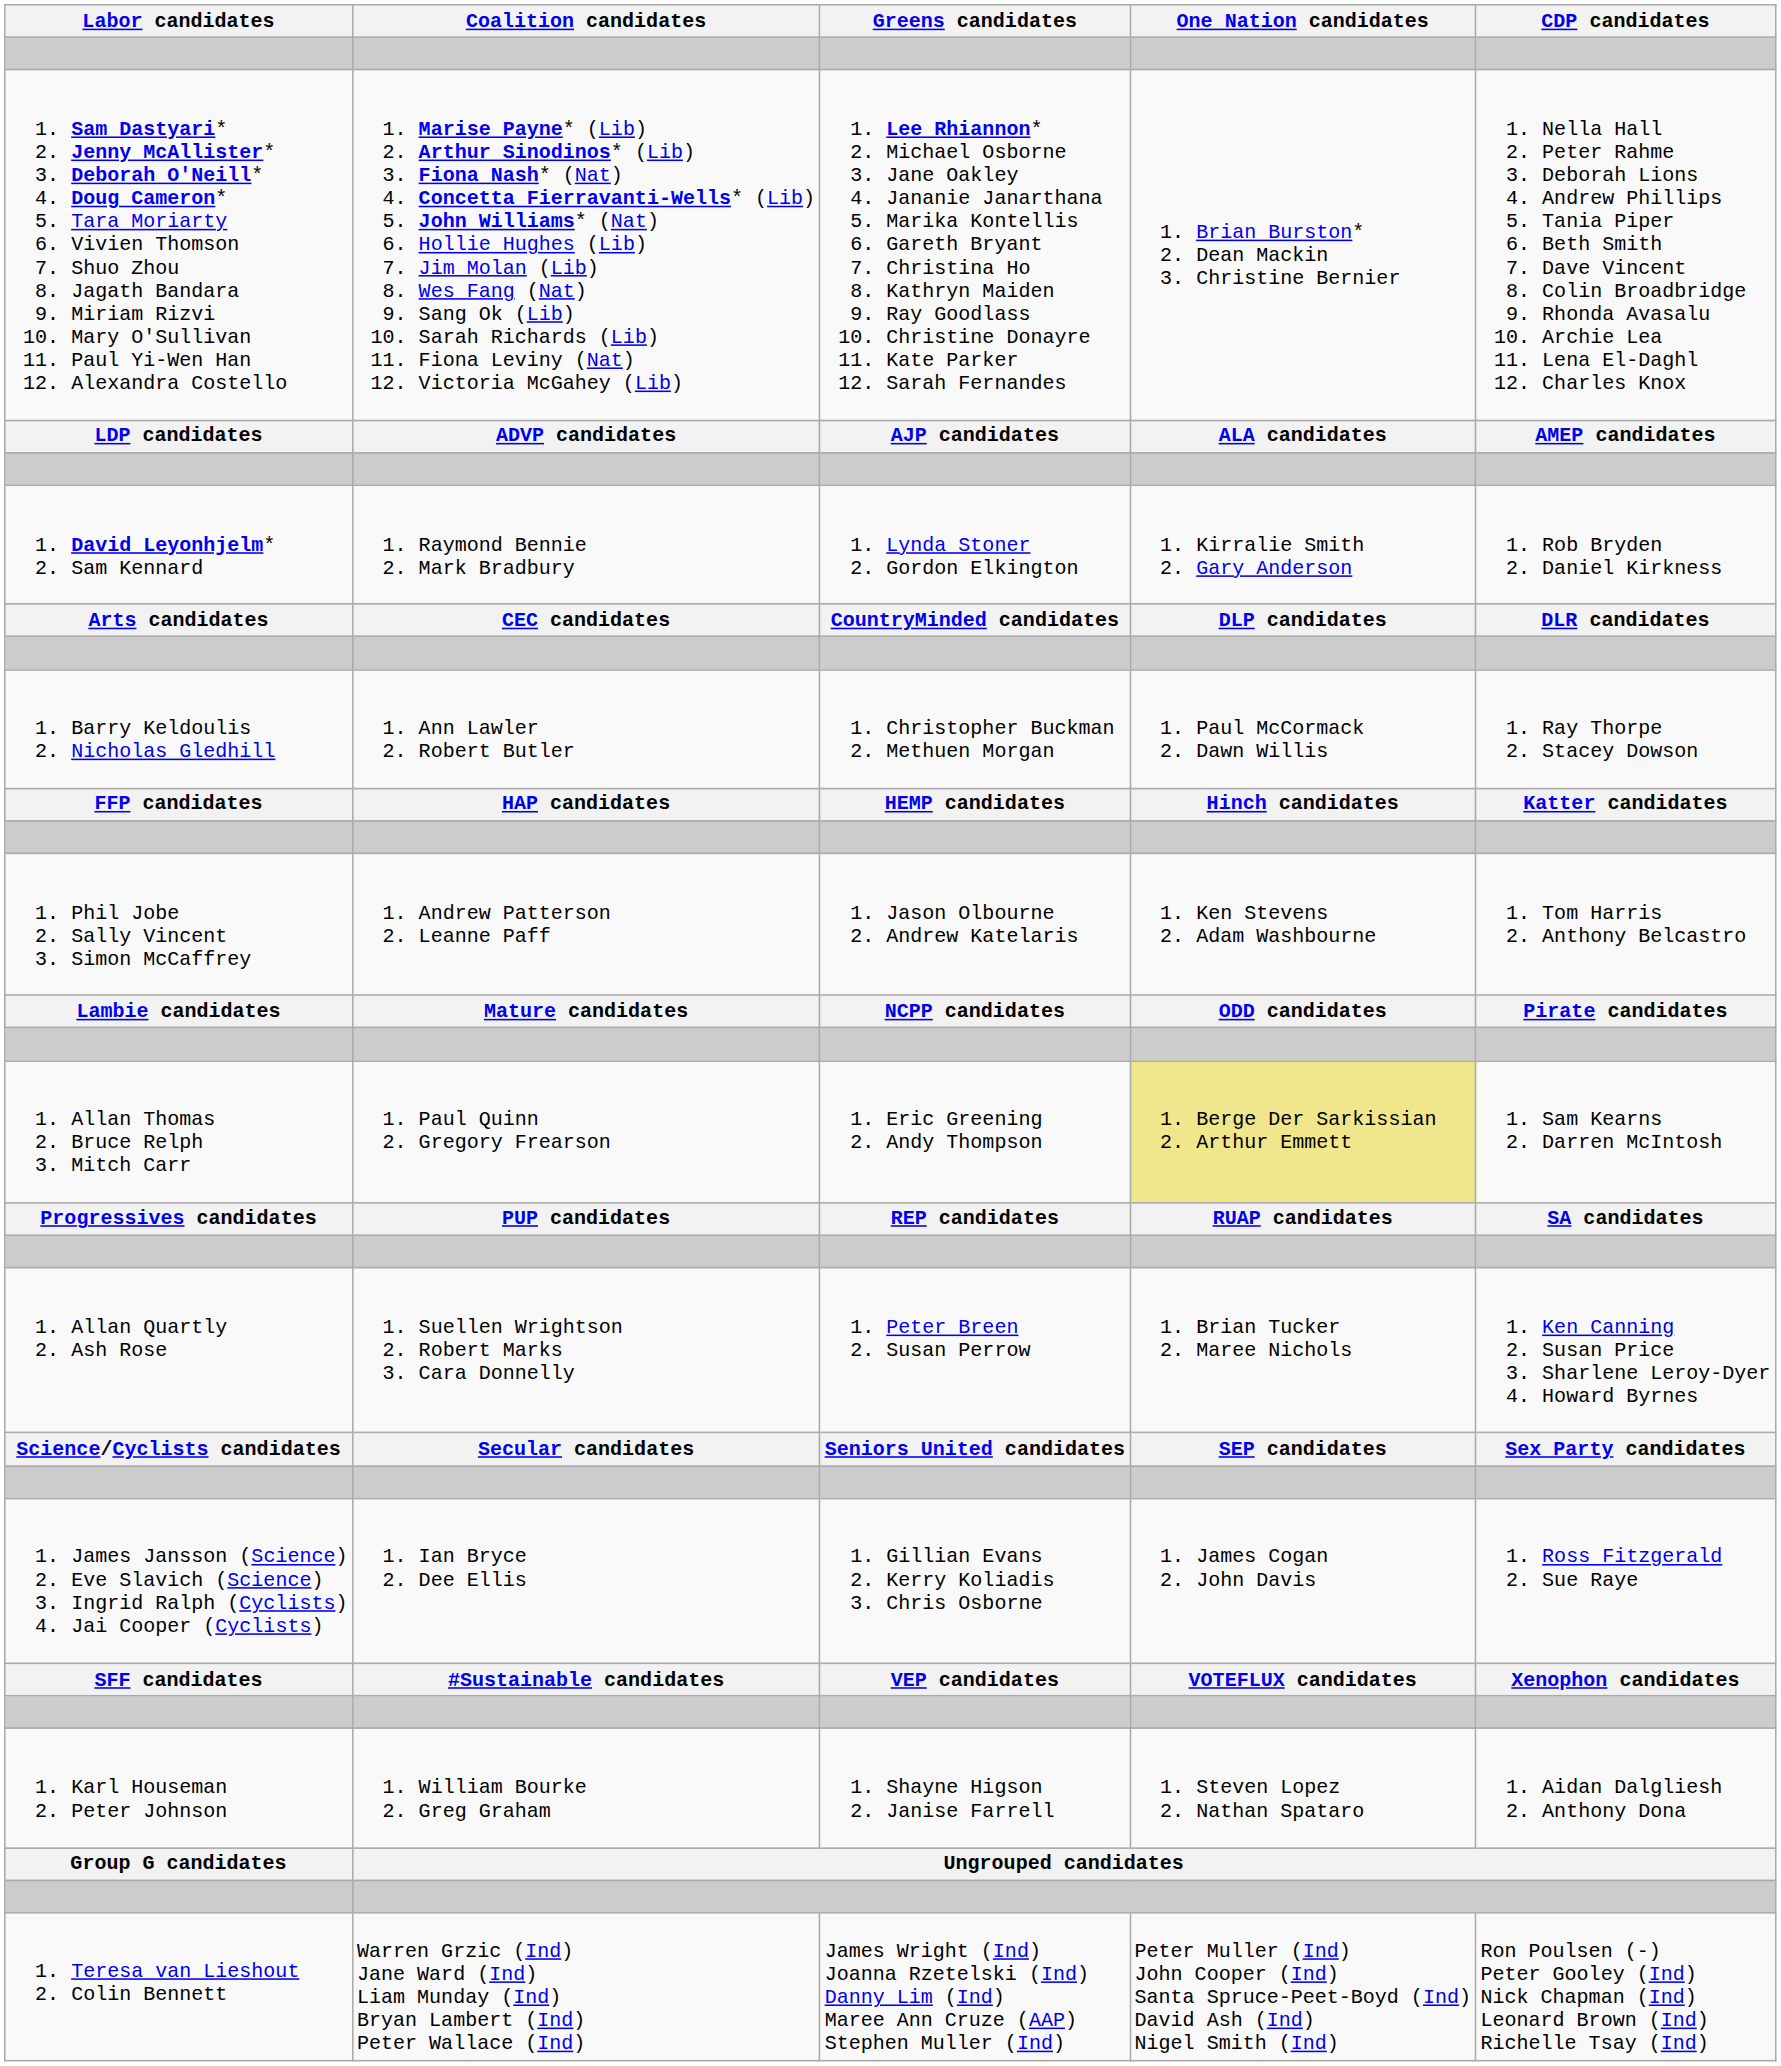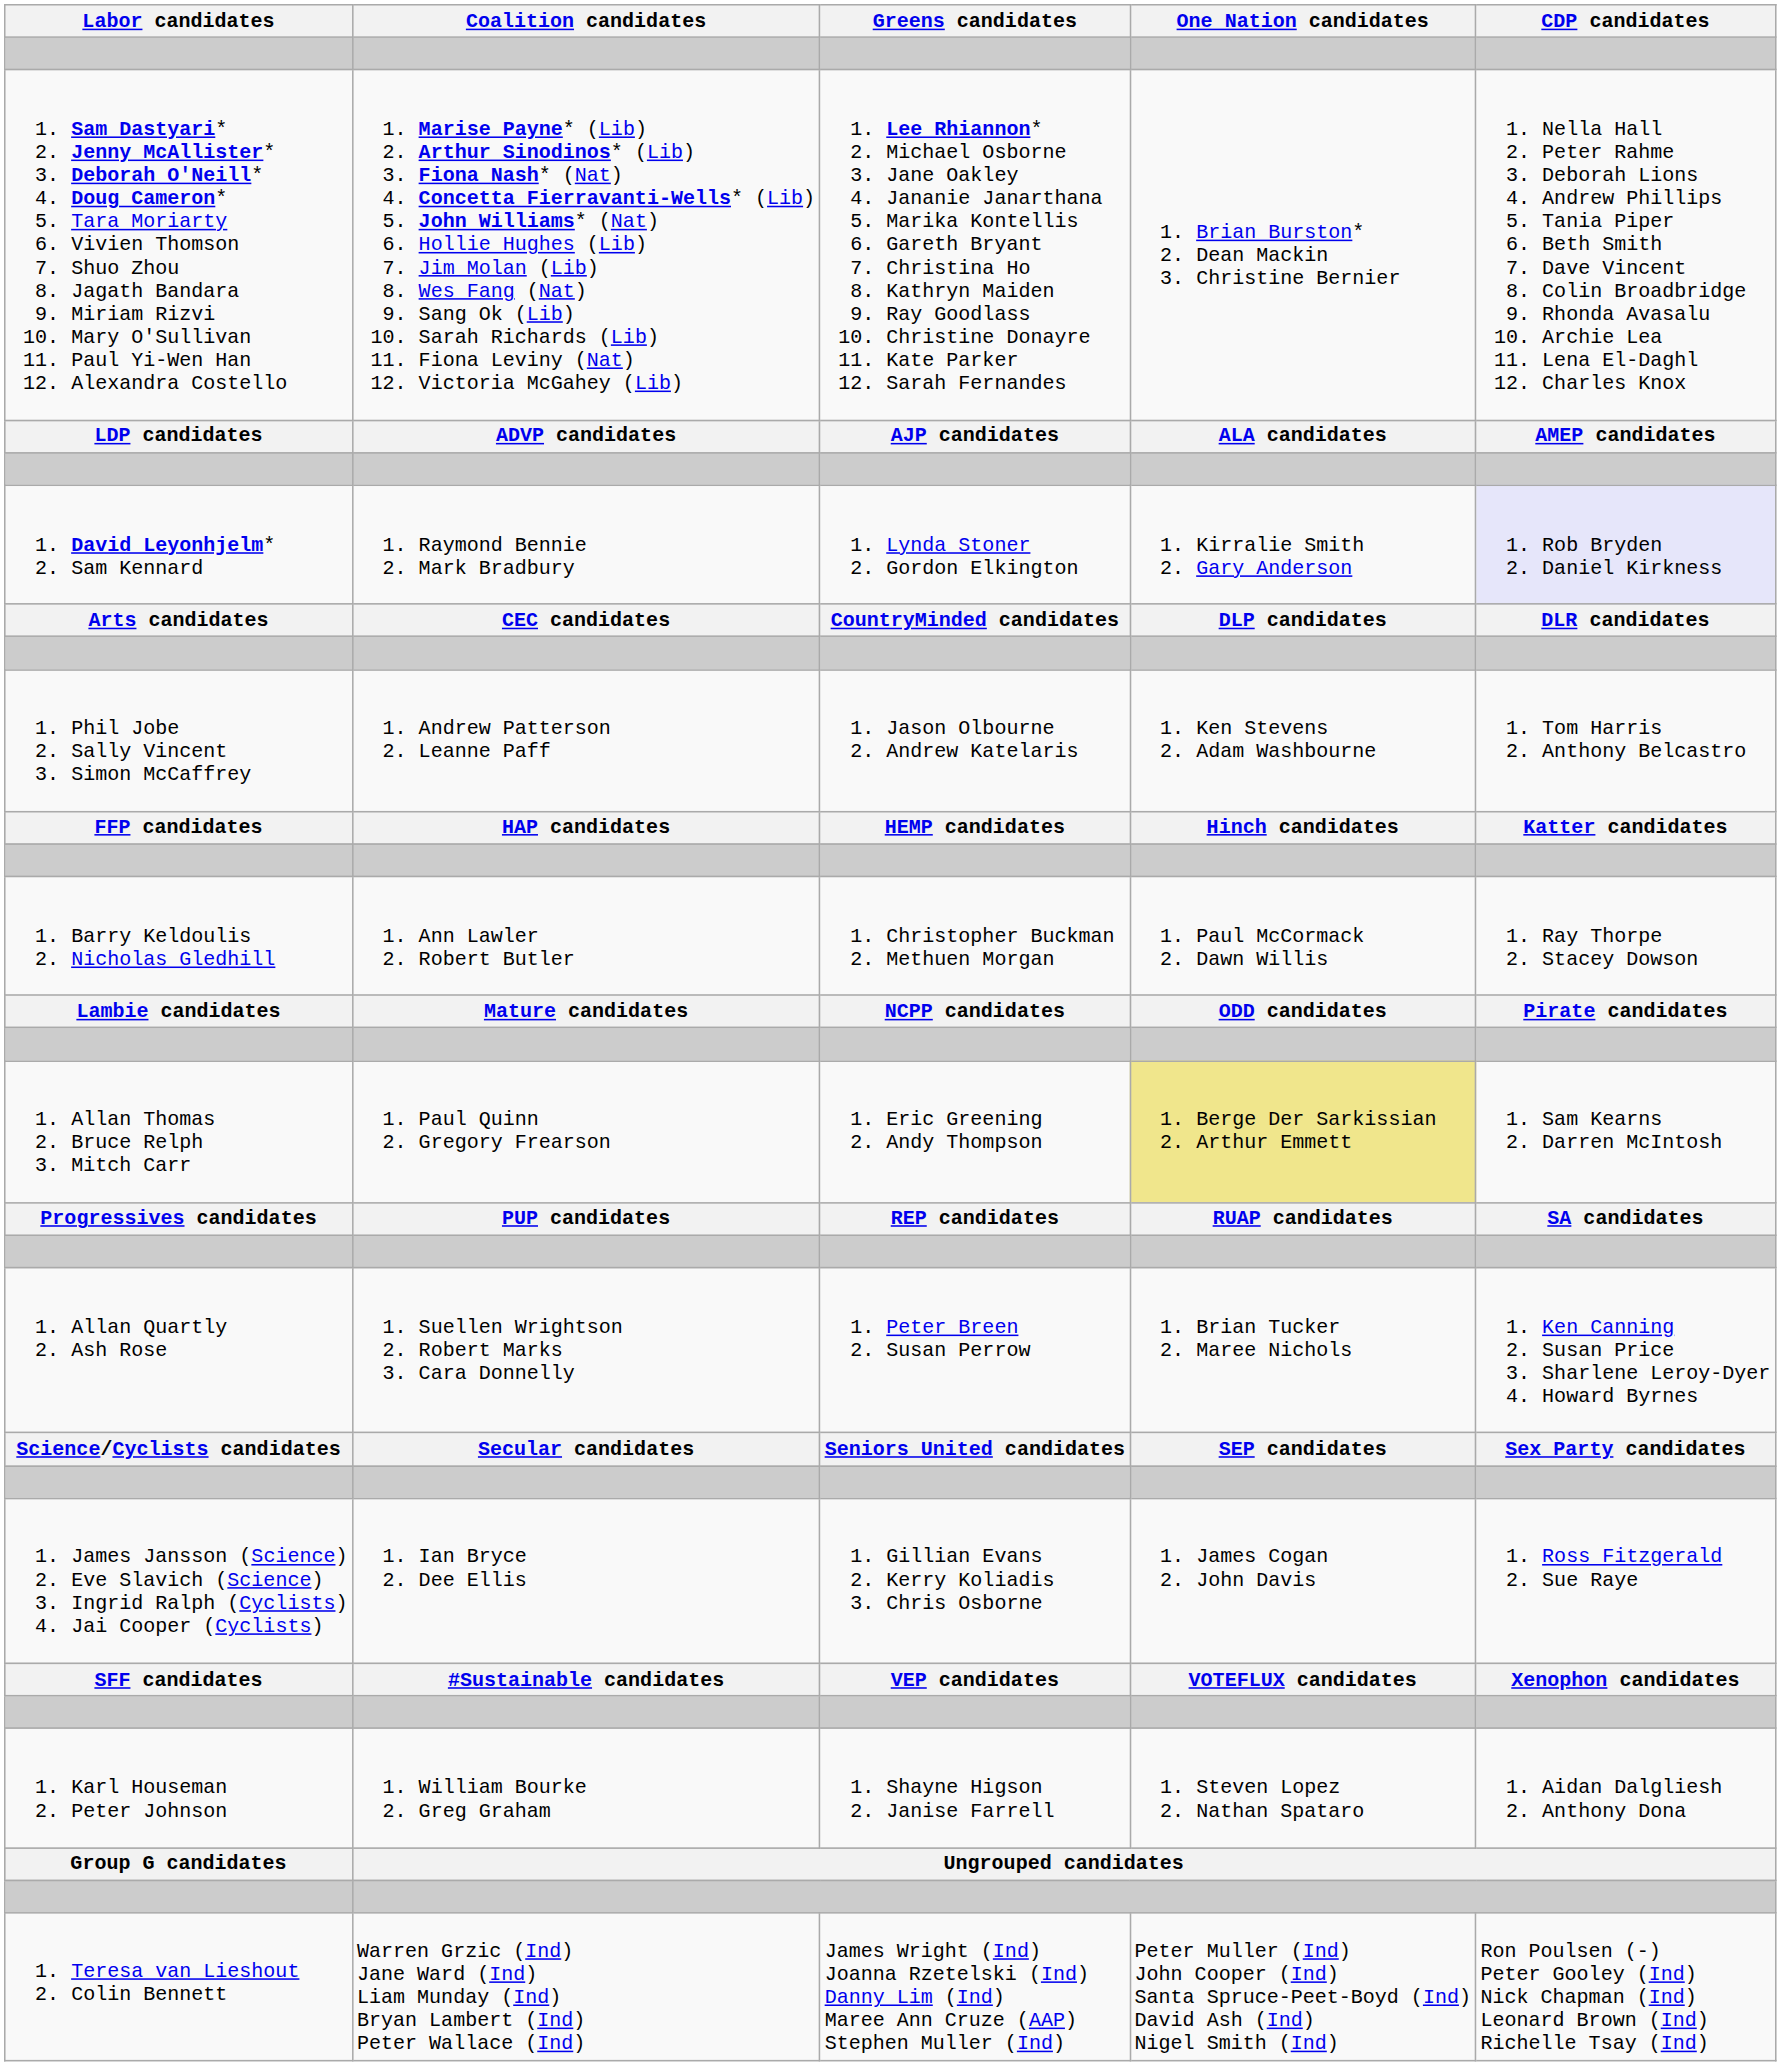David Leyonhjelm* Sam Kennard | CDP candidates: no background -> lavender background
rows swapped: Barry Keldoulis Nicholas Gledhill <-> Phil Jobe Sally Vincent Simon McCaffrey
